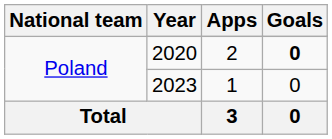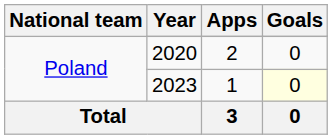2020 | Goals: bold -> normal
2023 | Goals: no background -> lightyellow background
